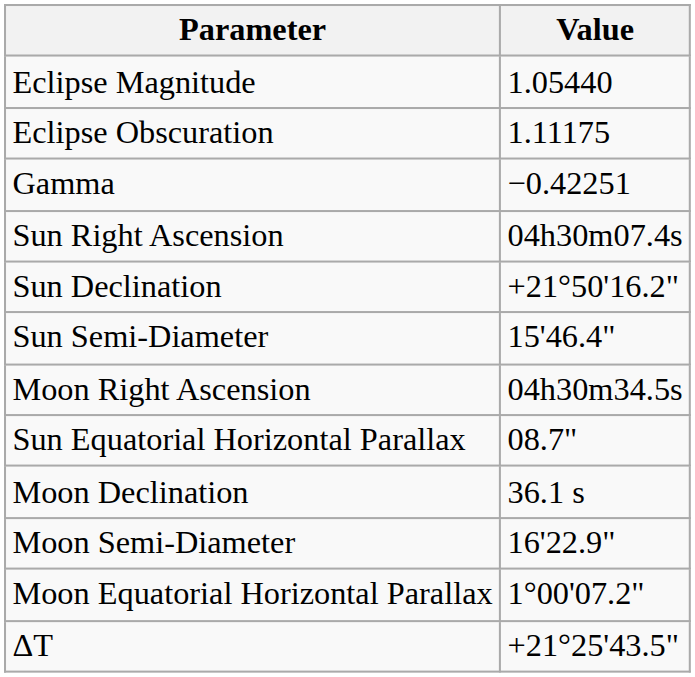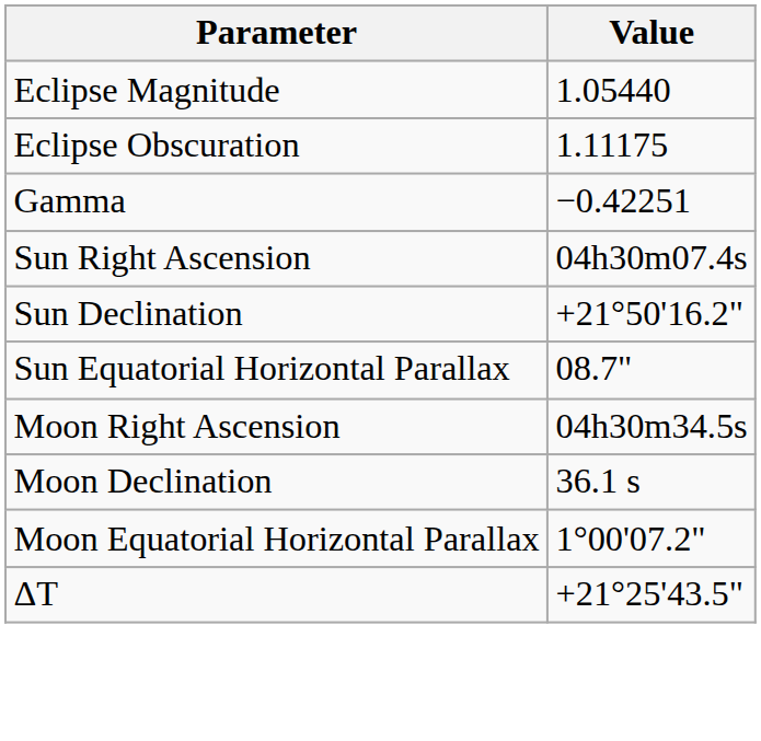- row: Sun Semi-Diameter | 15'46.4"
rows swapped: Sun Equatorial Horizontal Parallax <-> Moon Right Ascension
- row: Moon Semi-Diameter | 16'22.9"
